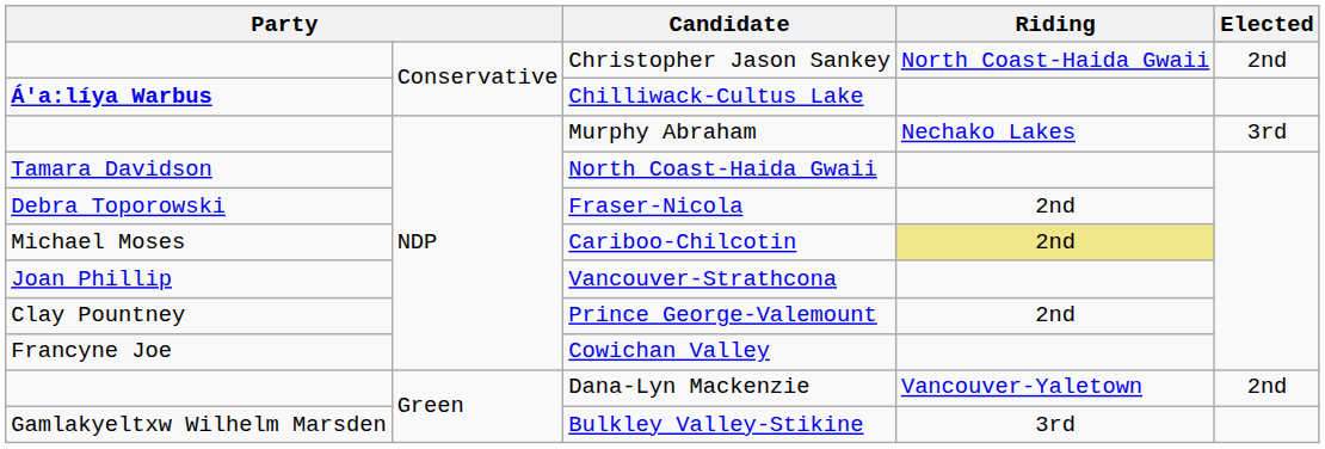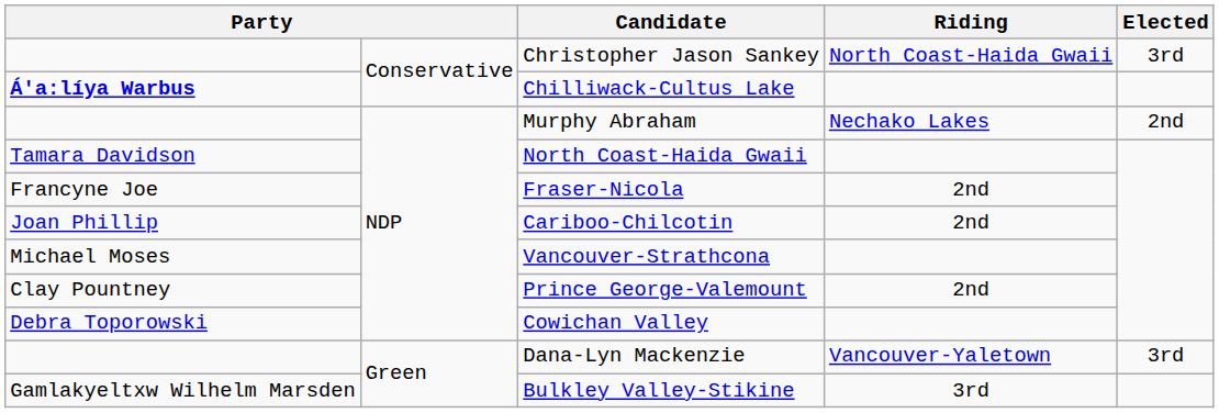Christopher Jason Sankey | Elected: 2nd -> 3rd
Murphy Abraham | Elected: 3rd -> 2nd
Fraser-Nicola | column 1: Debra Toporowski -> Francyne Joe
Cariboo-Chilcotin | column 1: Michael Moses -> Joan Phillip
Cariboo-Chilcotin | Riding: khaki background -> no background
Vancouver-Strathcona | column 1: Joan Phillip -> Michael Moses
Cowichan Valley | column 1: Francyne Joe -> Debra Toporowski
Dana-Lyn Mackenzie | Elected: 2nd -> 3rd
